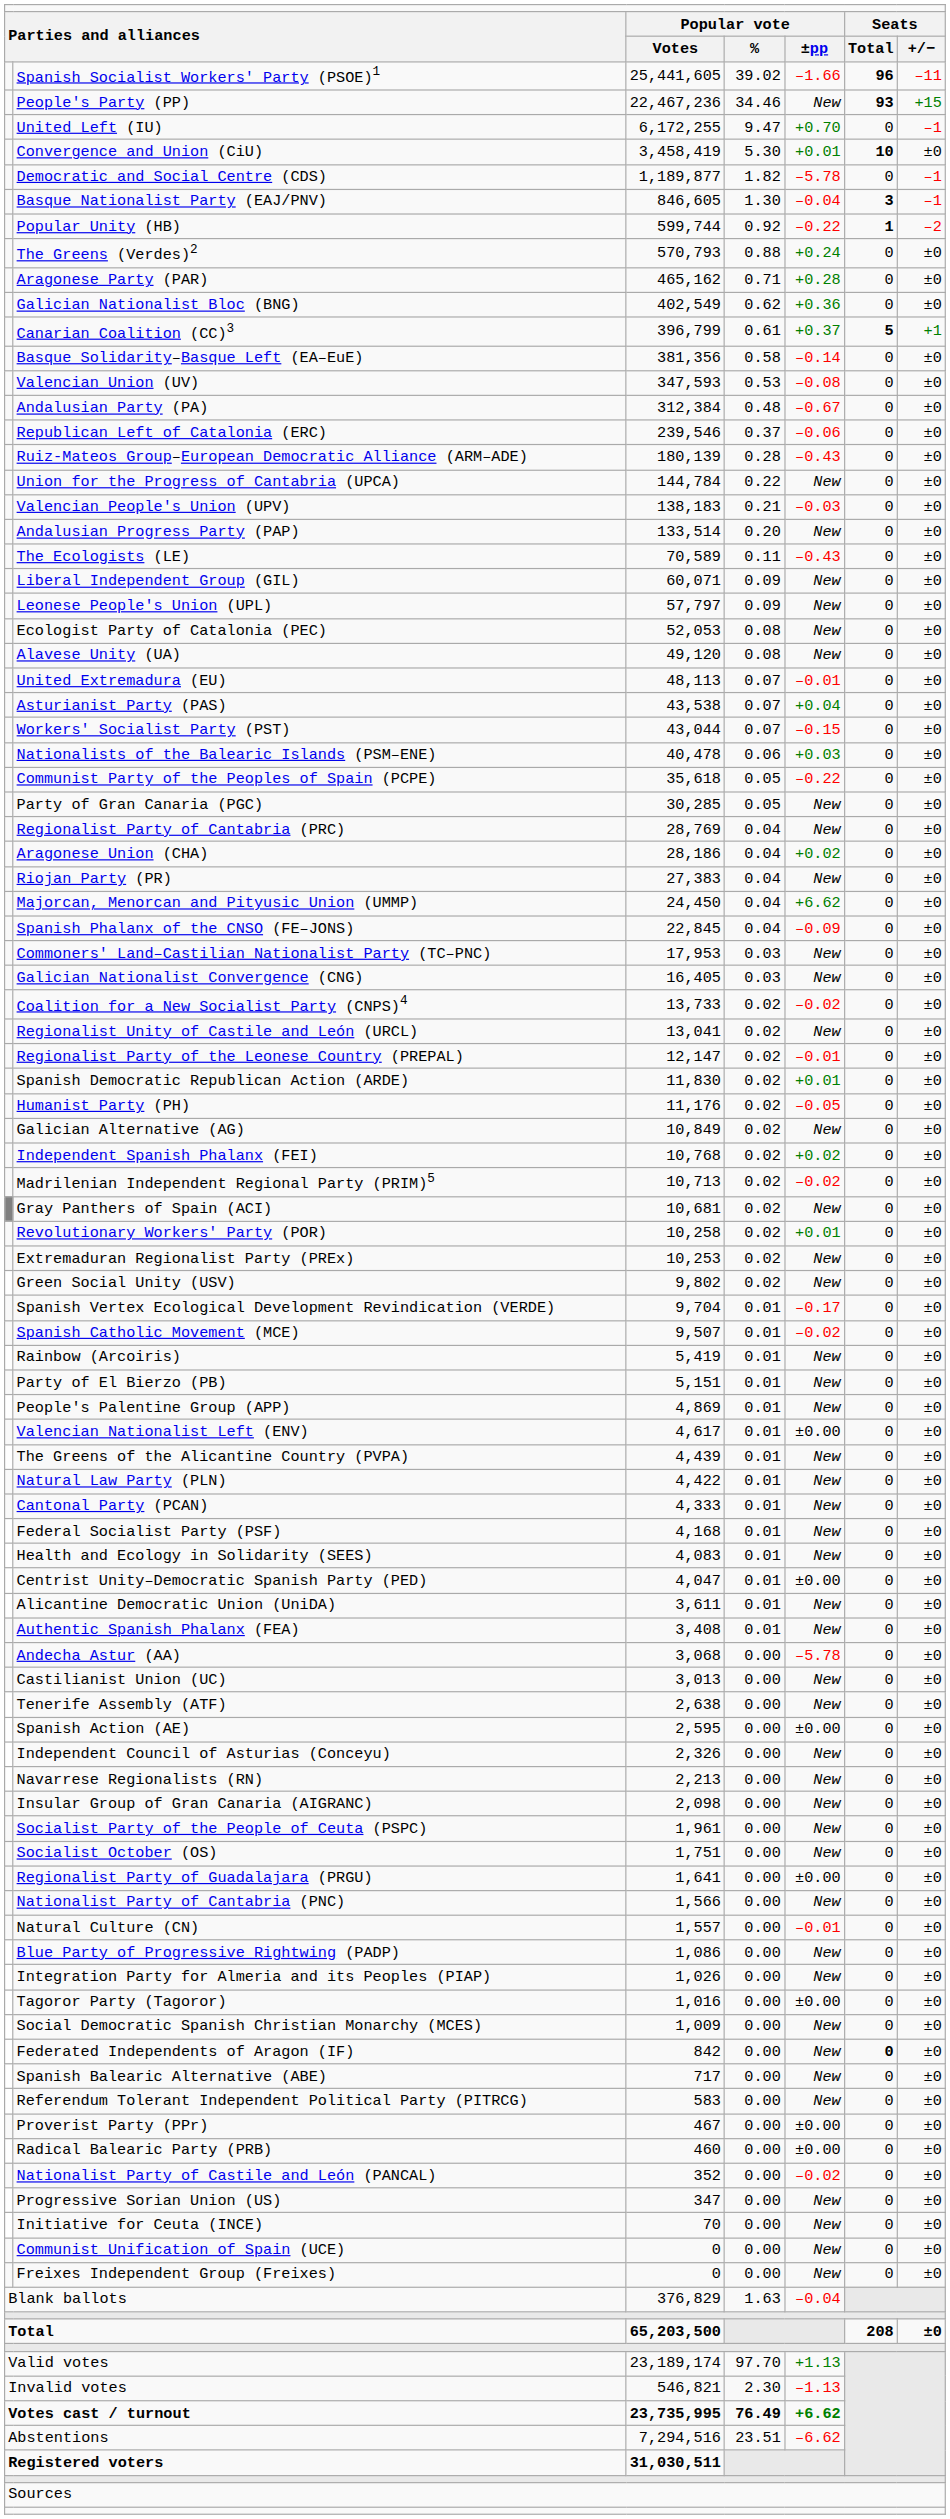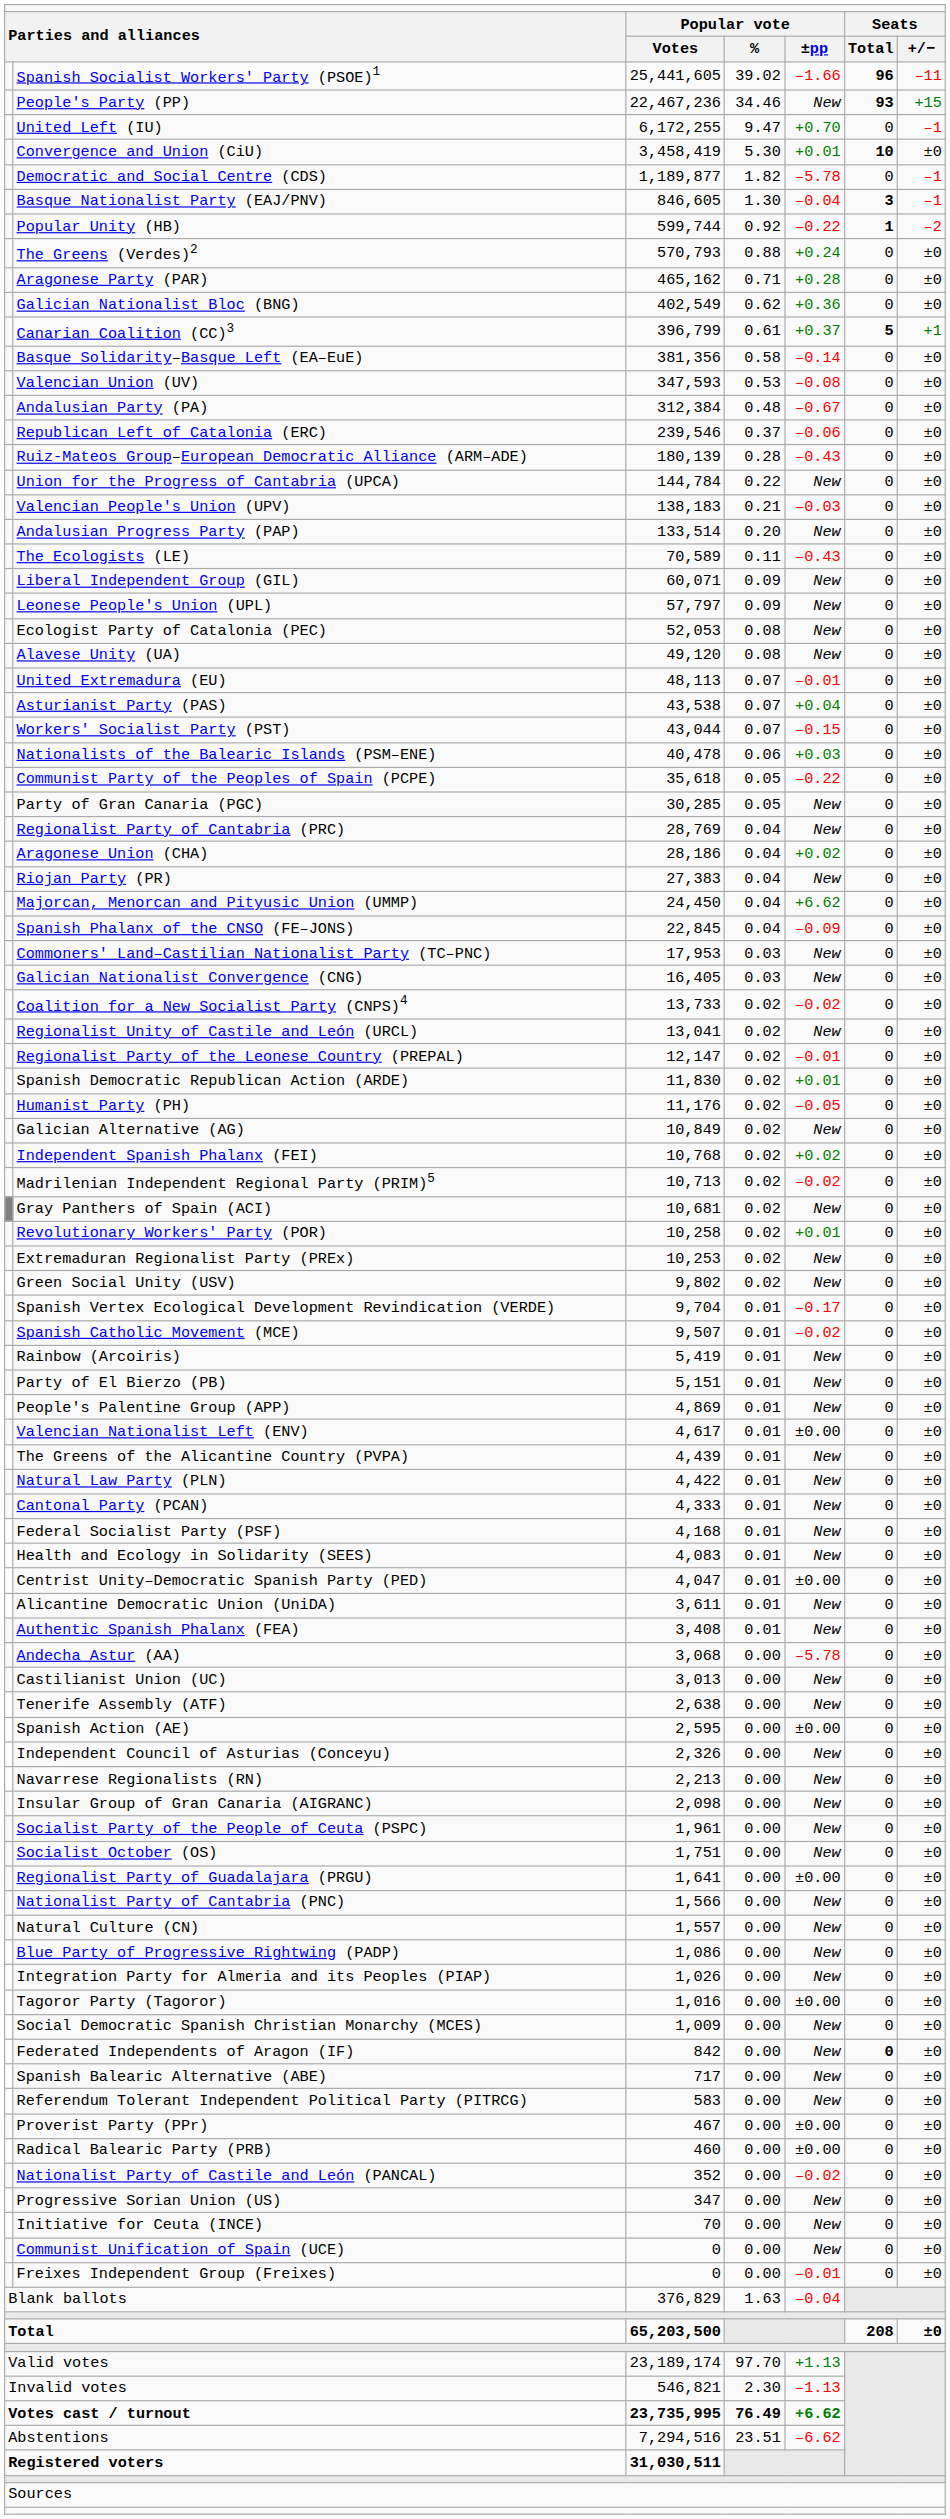Natural Culture (CN) | column 5: –0.01 -> New
Freixes Independent Group (Freixes) | column 5: New -> –0.01
